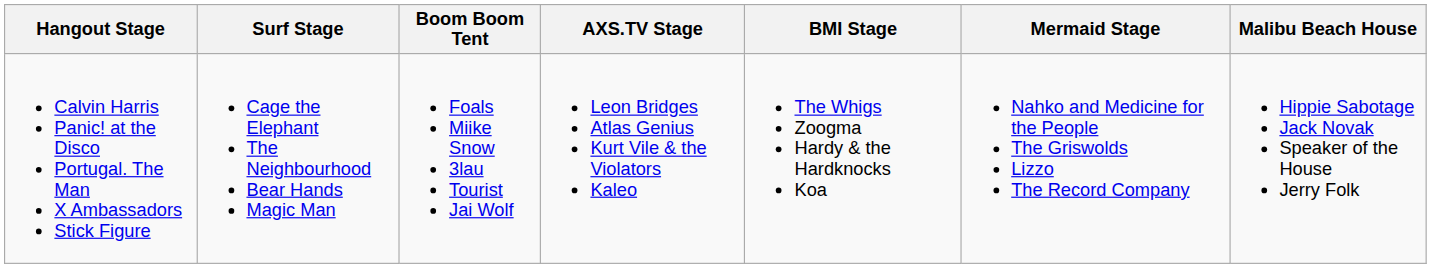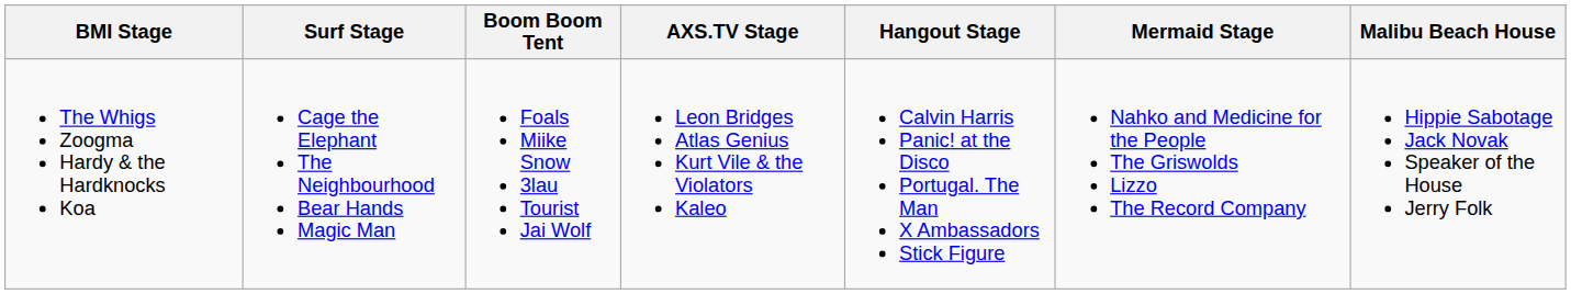columns swapped: Hangout Stage <-> BMI Stage
